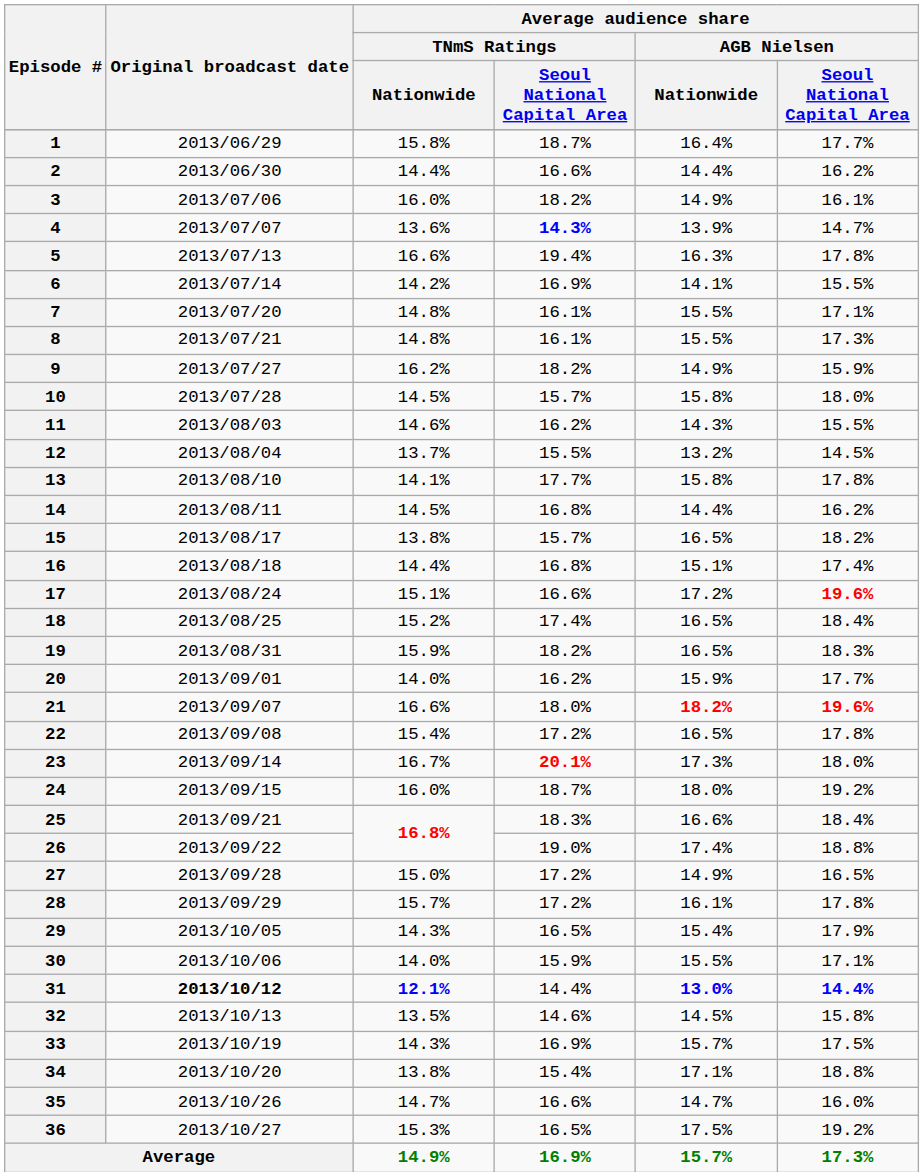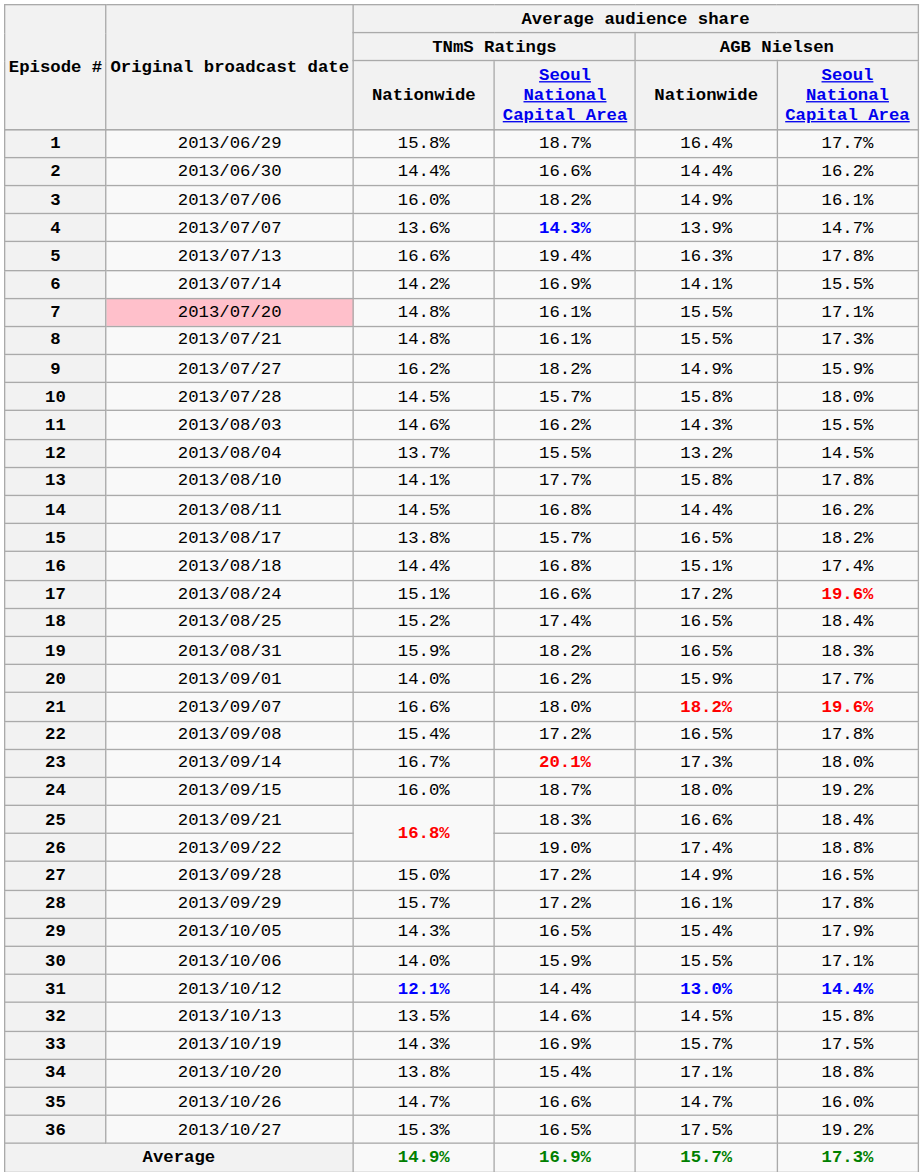7 | Original broadcast date: no background -> pink background
31 | Original broadcast date: bold -> normal
